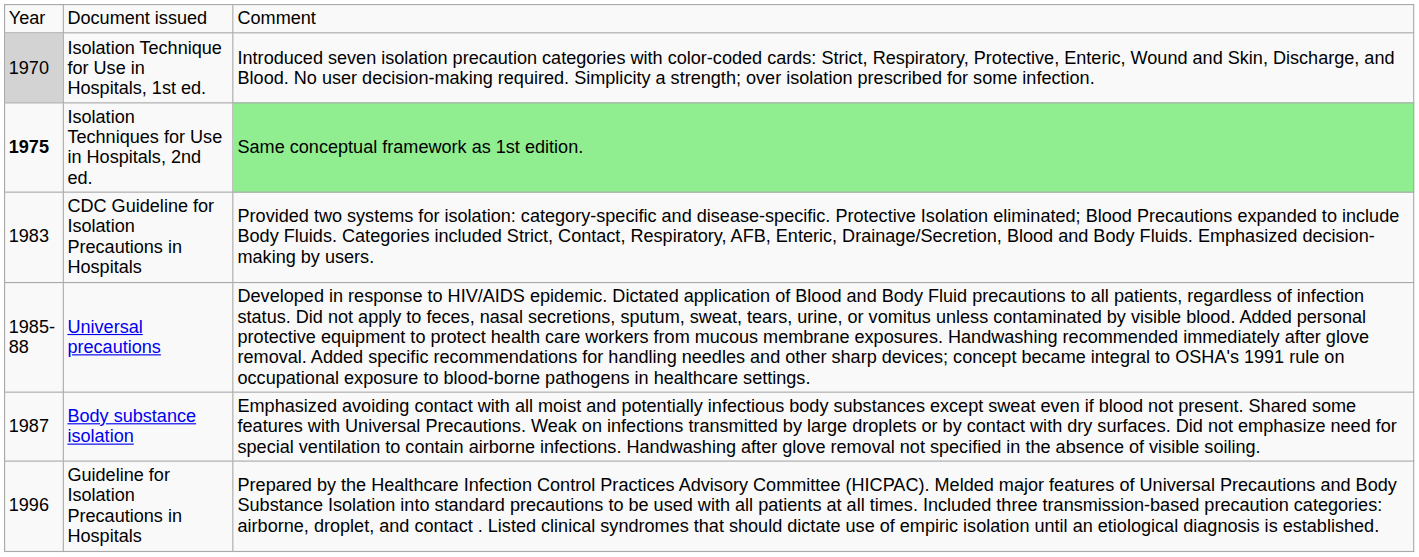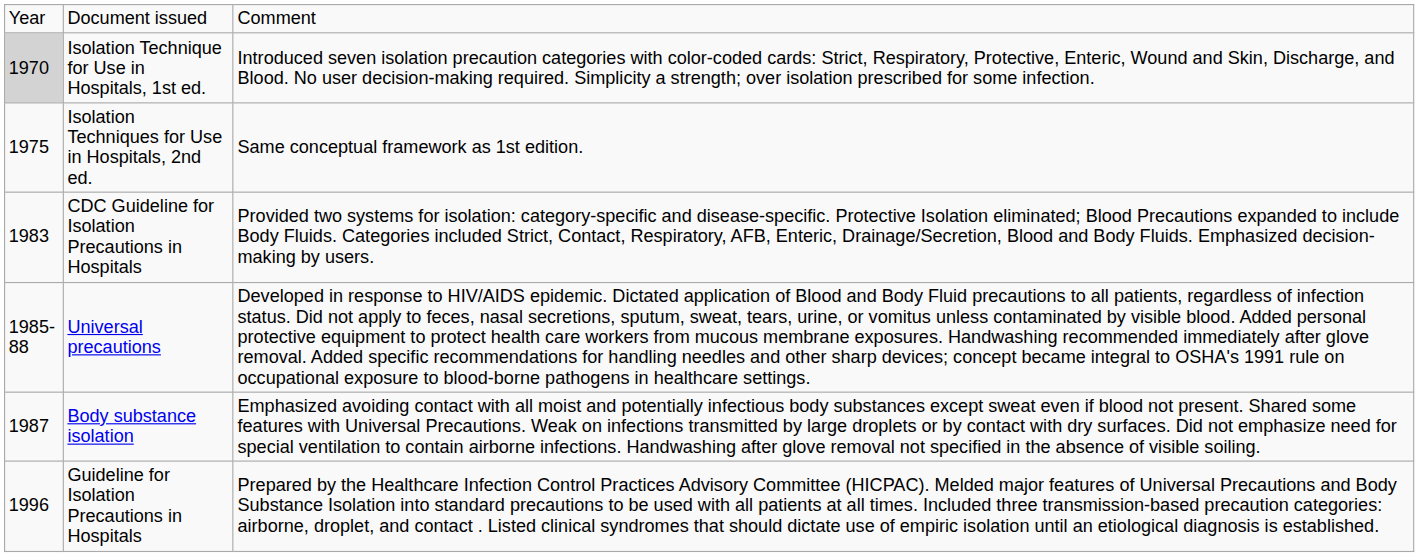Isolation Techniques for Use in Hospitals, 2nd ed. | column 1: bold -> normal
Isolation Techniques for Use in Hospitals, 2nd ed. | column 3: lightgreen background -> no background
